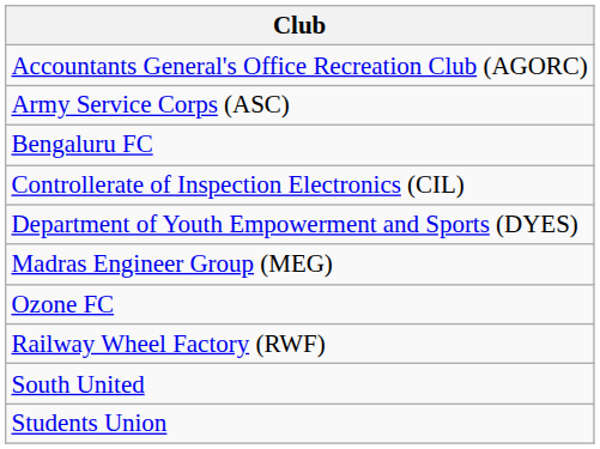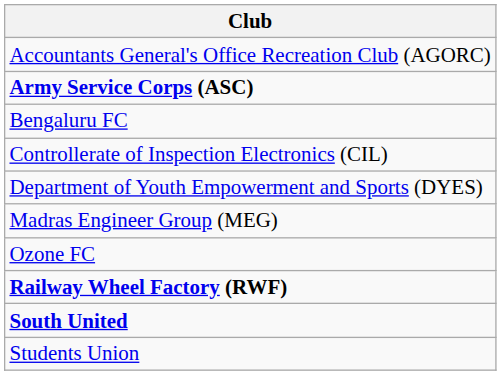row 3 | column 1: normal -> bold
row 9 | column 1: normal -> bold
row 10 | column 1: normal -> bold
